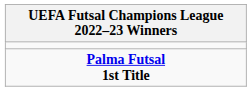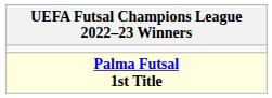row 3 | column 1: no background -> lightyellow background
